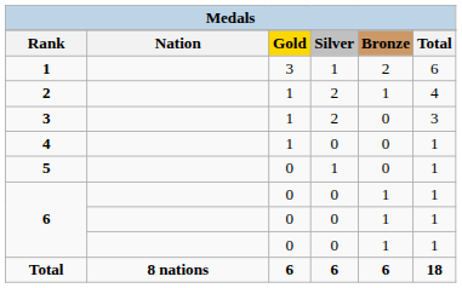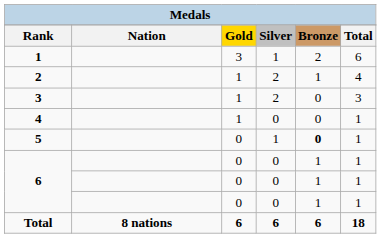5 | column 5: normal -> bold
